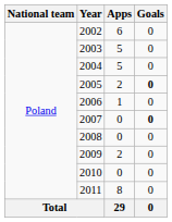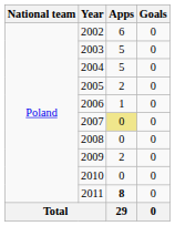2005 | Goals: bold -> normal
2007 | Apps: no background -> khaki background
2007 | Goals: bold -> normal
2011 | Apps: normal -> bold
